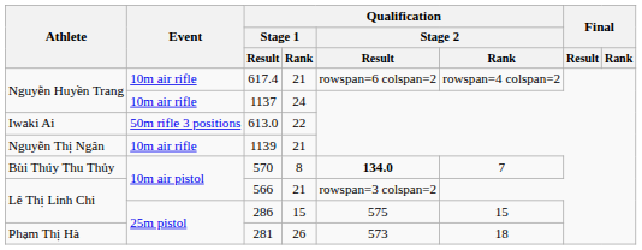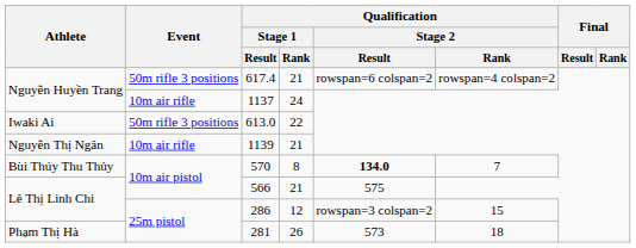617.4 | Event: 10m air rifle -> 50m rifle 3 positions
566 | Qualification / Stage 2 / Result: rowspan=3 colspan=2 -> 575
286 | Qualification / Stage 1 / Rank: 15 -> 12
286 | Qualification / Stage 2 / Result: 575 -> rowspan=3 colspan=2
